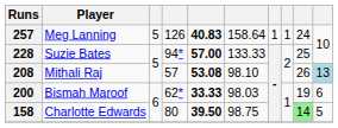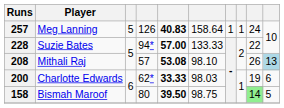228 | column 9: 25 -> 22
200 | Player: Bismah Maroof -> Charlotte Edwards
158 | Player: Charlotte Edwards -> Bismah Maroof
